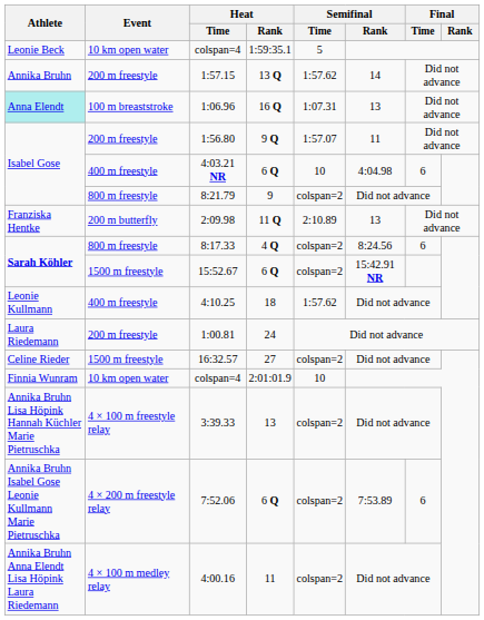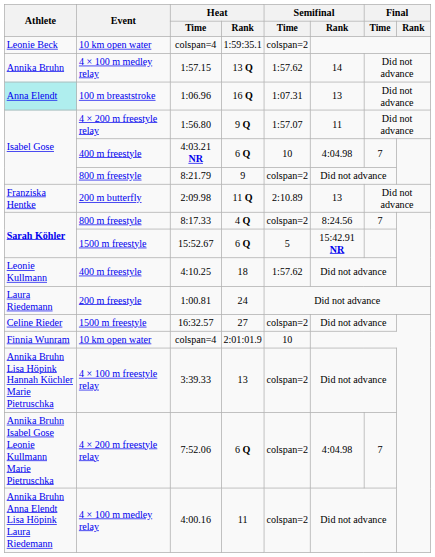colspan=4 / 1:59:35.1 | Semifinal / Time: 5 -> colspan=2
1:57.15 | Event: 200 m freestyle -> 4 × 100 m medley relay
1:56.80 | Event: 200 m freestyle -> 4 × 200 m freestyle relay
4:03.21 NR | Final / Time: 6 -> 7
8:17.33 | Final / Time: 6 -> 7
15:52.67 | Semifinal / Time: colspan=2 -> 5
7:52.06 | Semifinal / Rank: 7:53.89 -> 4:04.98
7:52.06 | Final / Time: 6 -> 7
